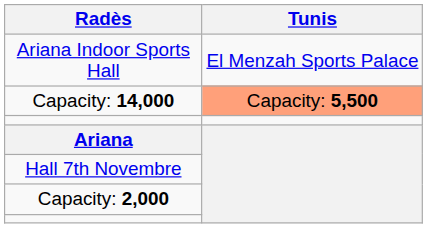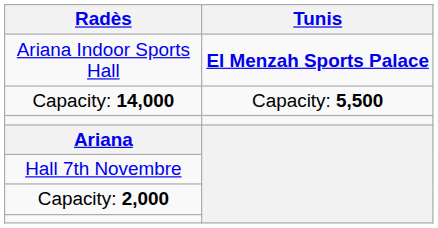row 2 | Tunis: normal -> bold
row 3 | Tunis: lightsalmon background -> no background
